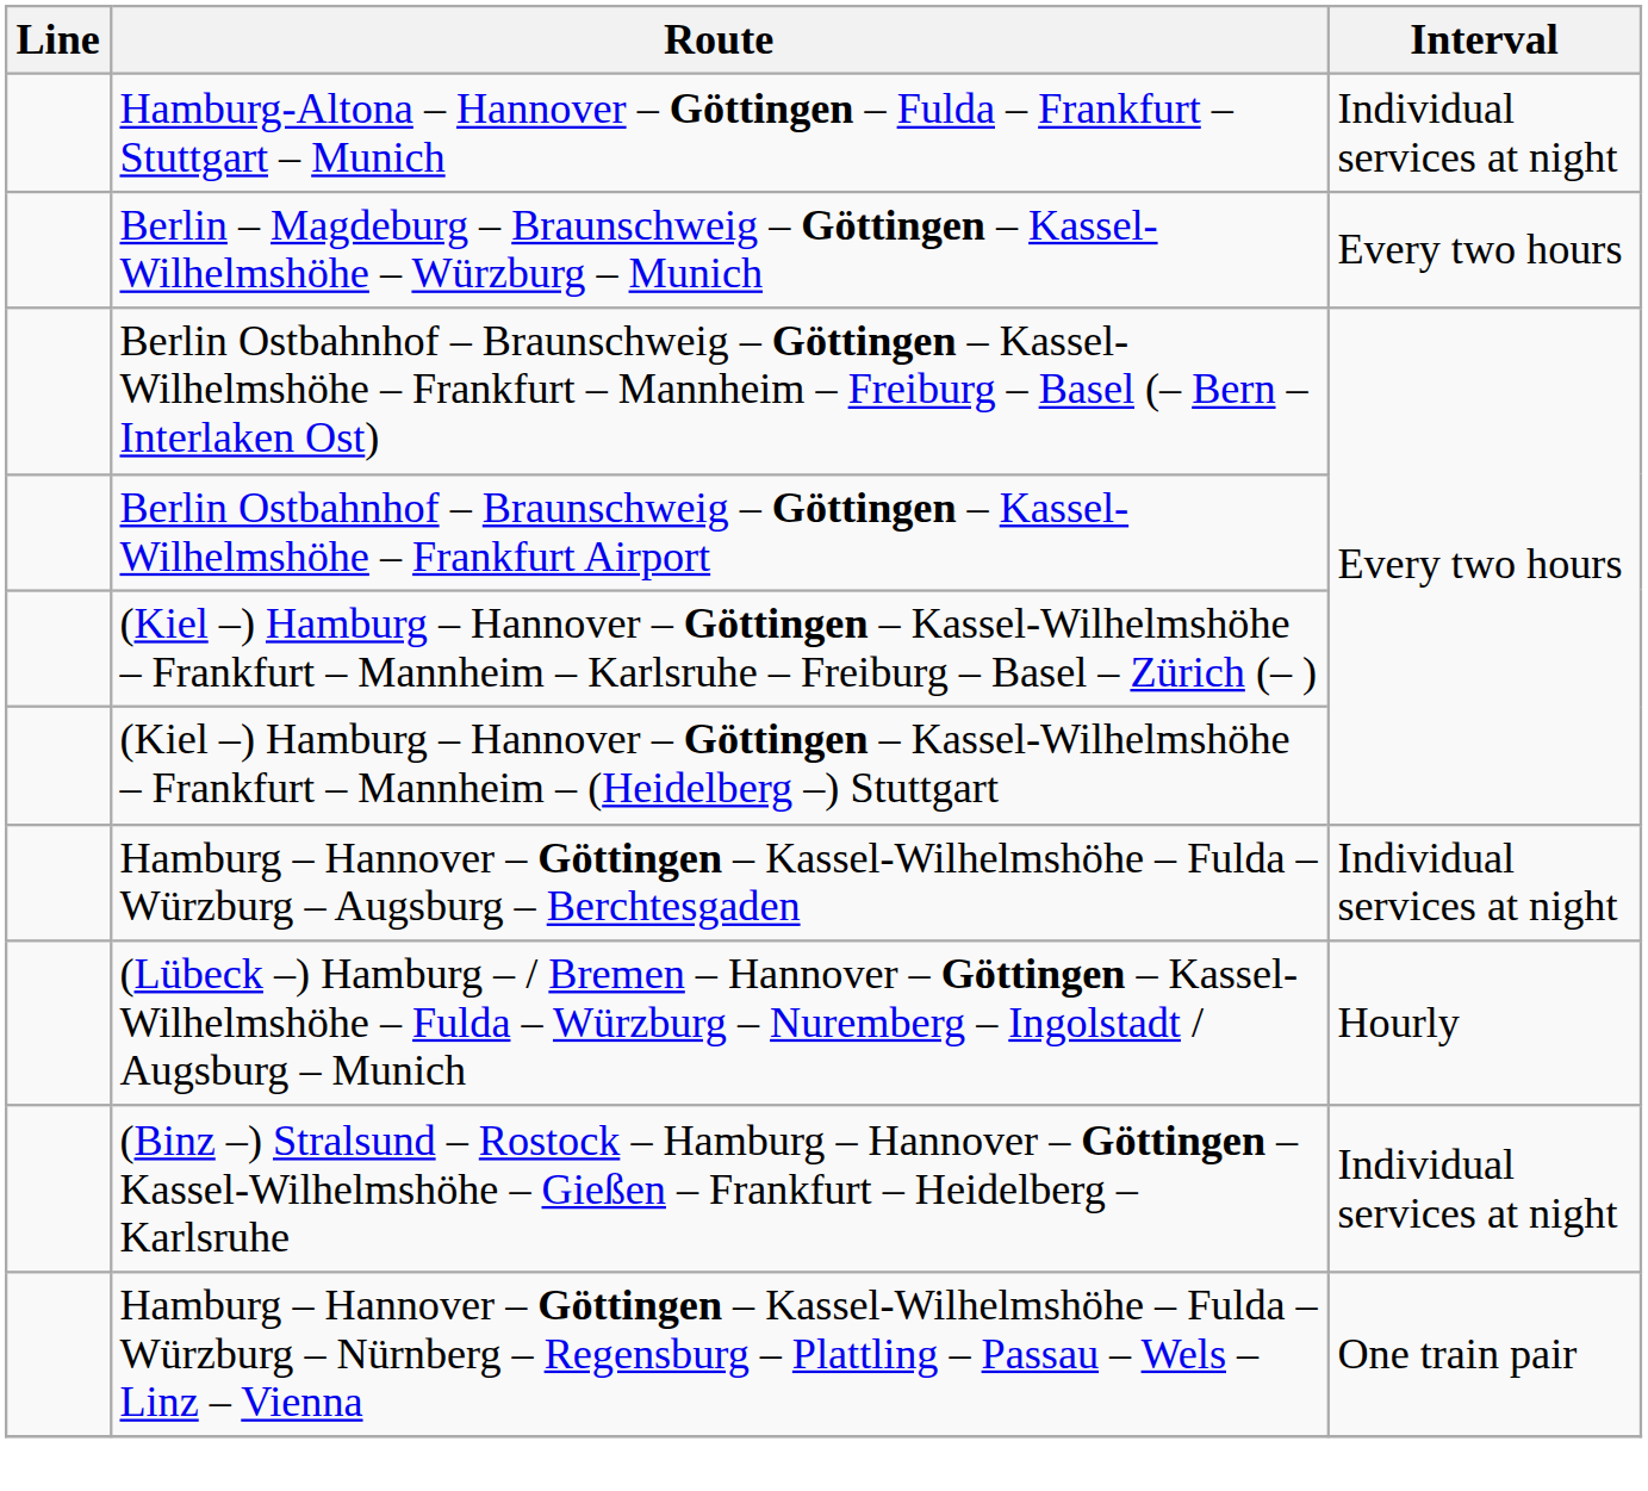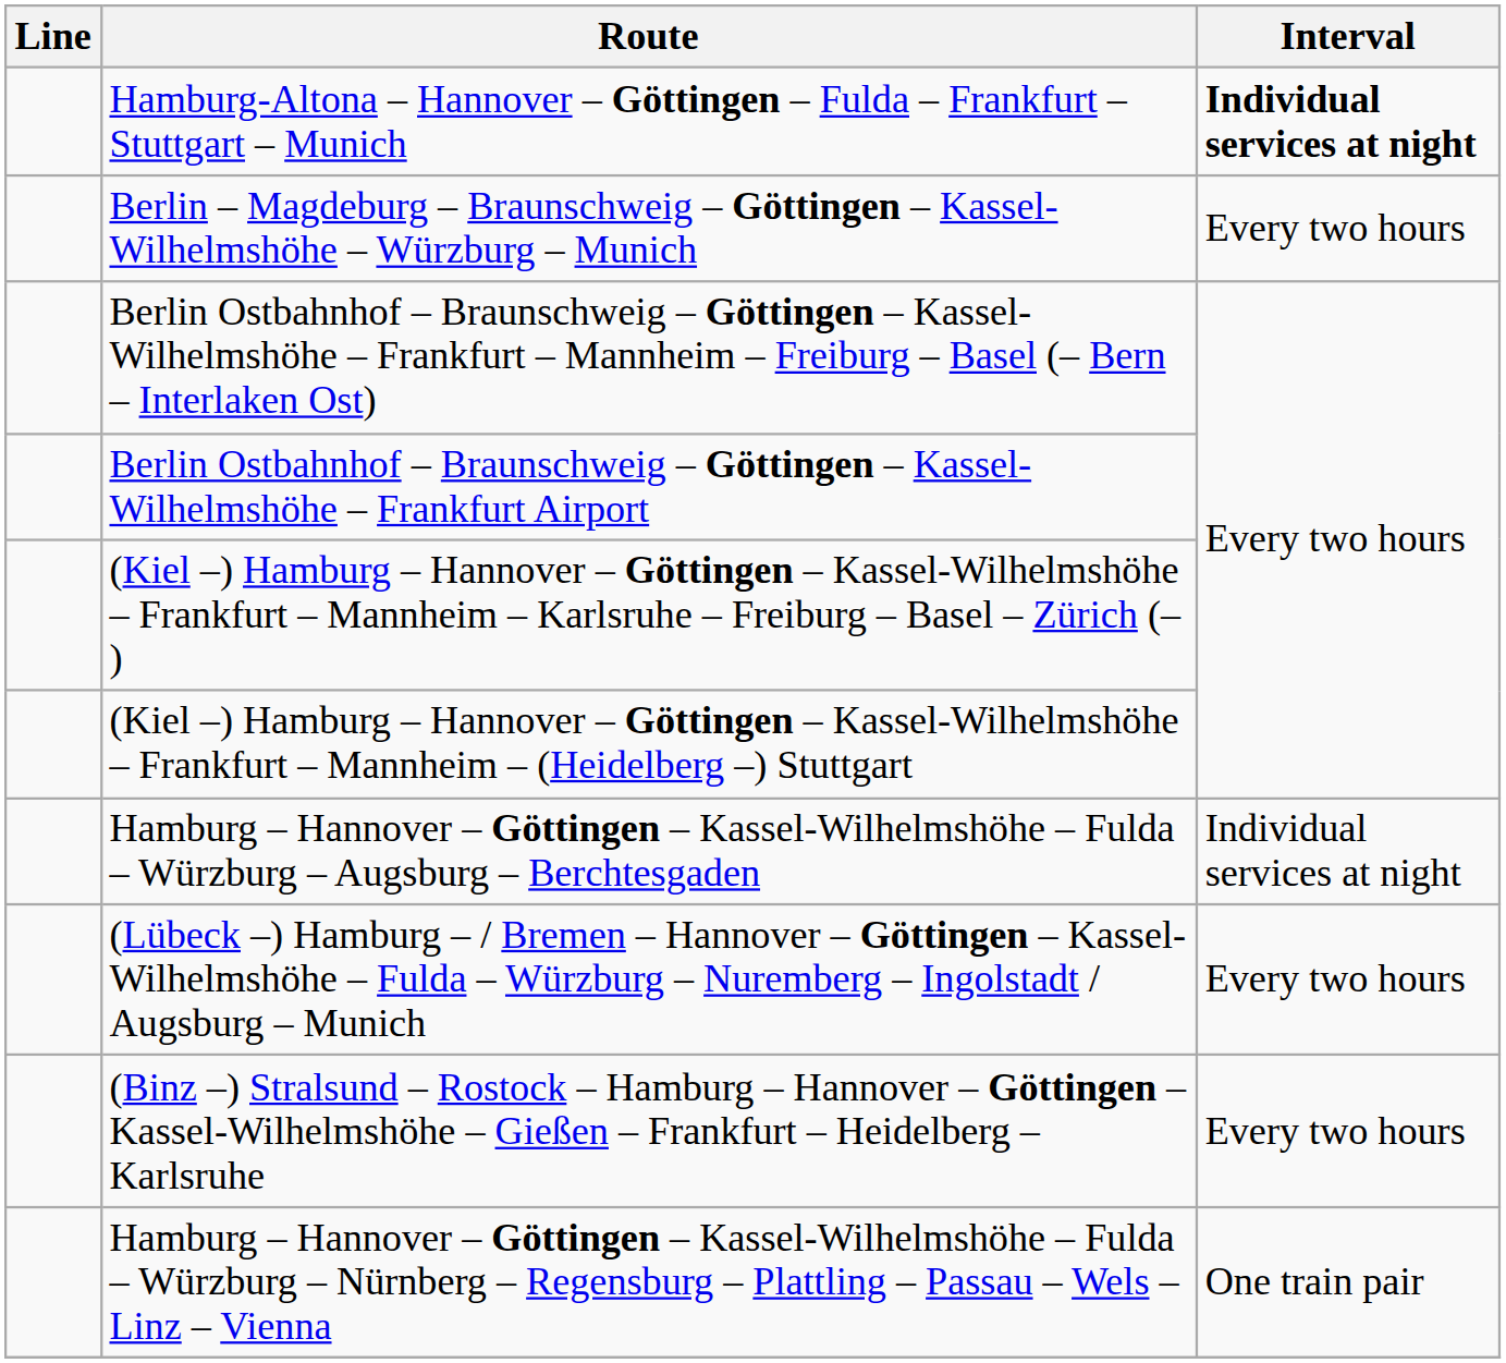row 2 | Interval: normal -> bold
row 9 | Interval: Hourly -> Every two hours
row 10 | Interval: Individual services at night -> Every two hours
